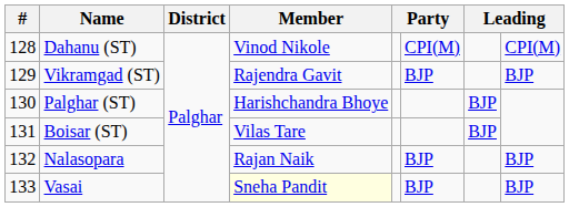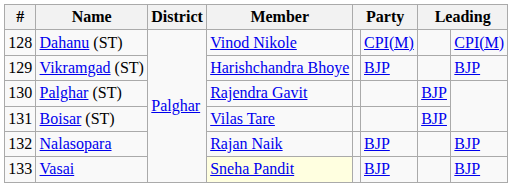Vikramgad (ST) | Member: Rajendra Gavit -> Harishchandra Bhoye
Palghar (ST) | Member: Harishchandra Bhoye -> Rajendra Gavit
